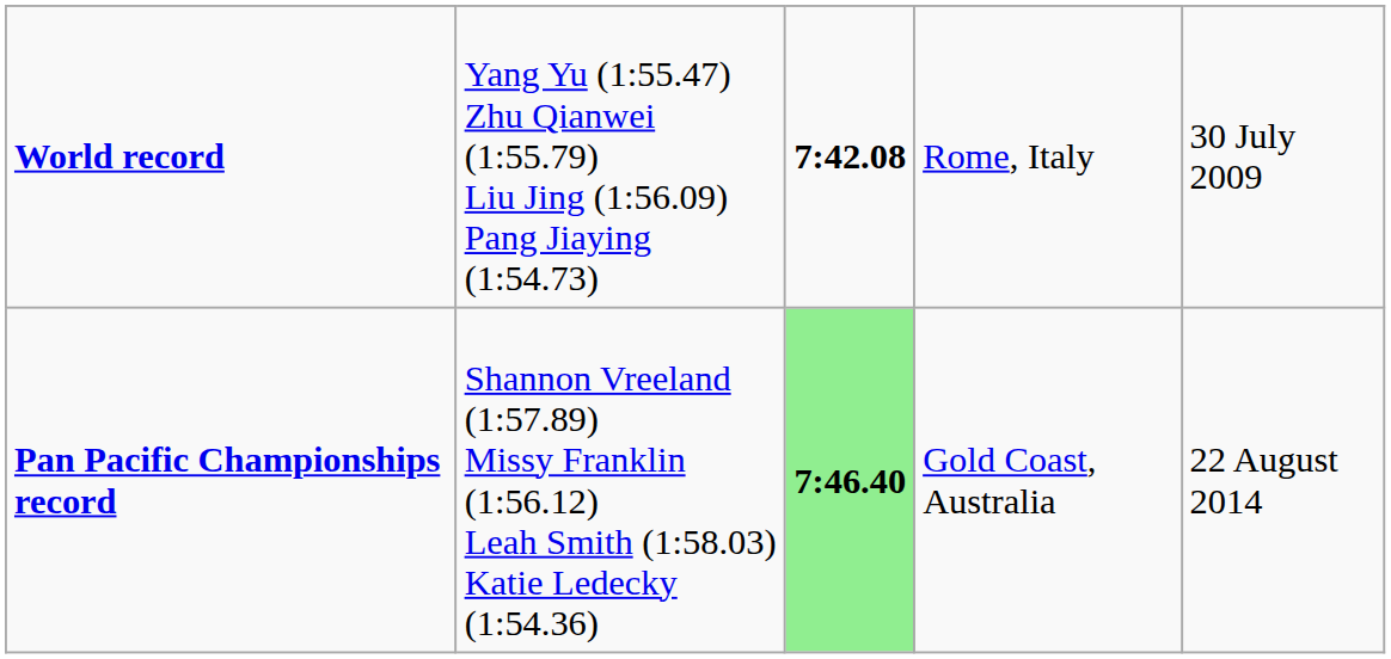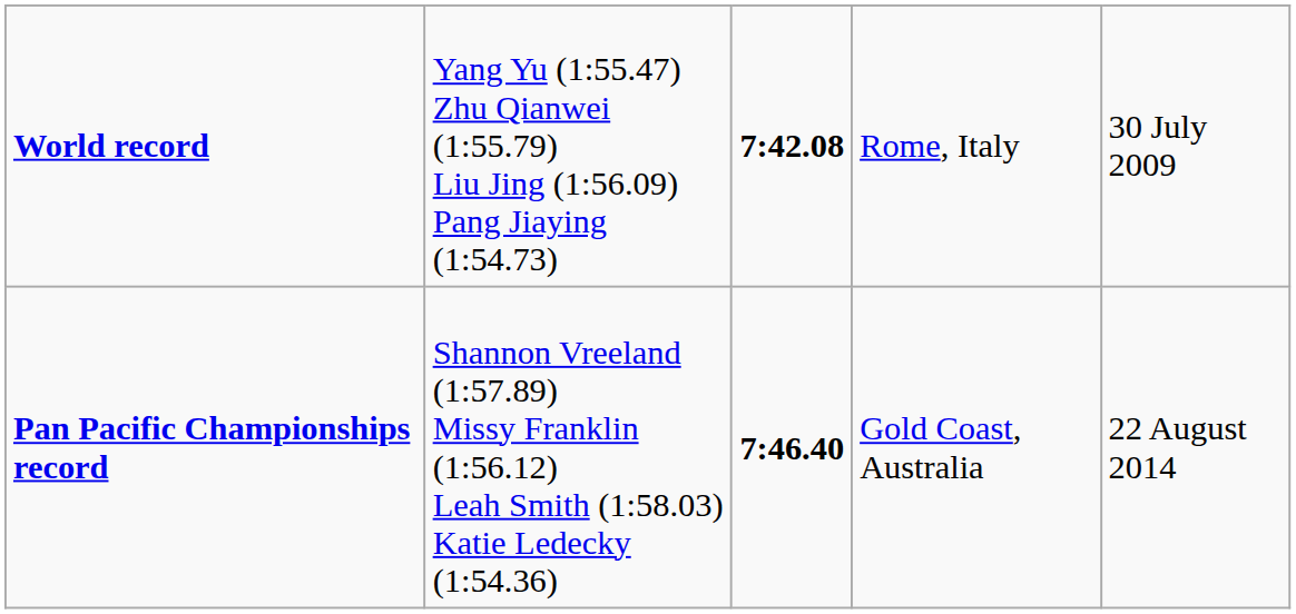Pan Pacific Championships record | column 3: lightgreen background -> no background
